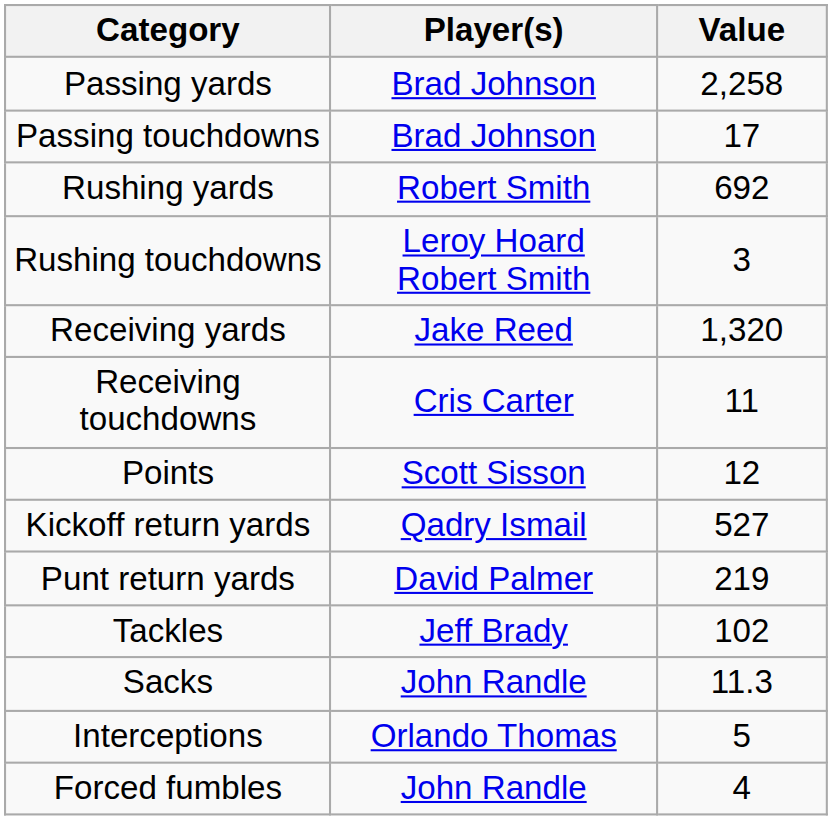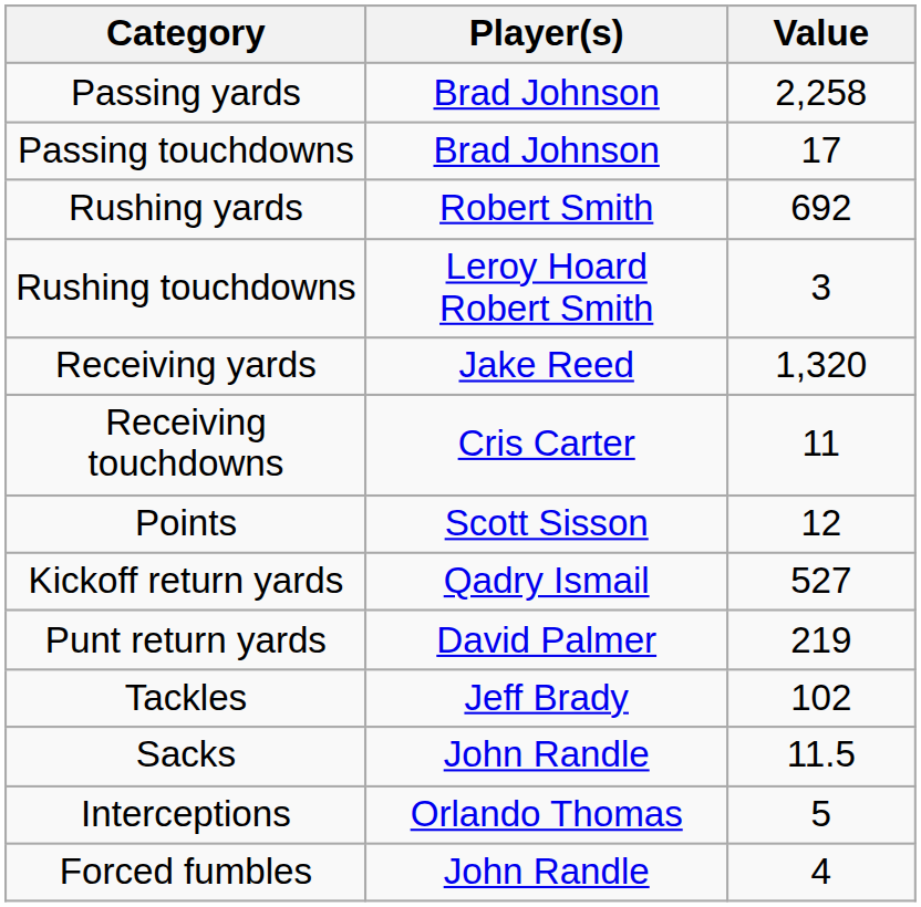Sacks | Value: 11.3 -> 11.5
